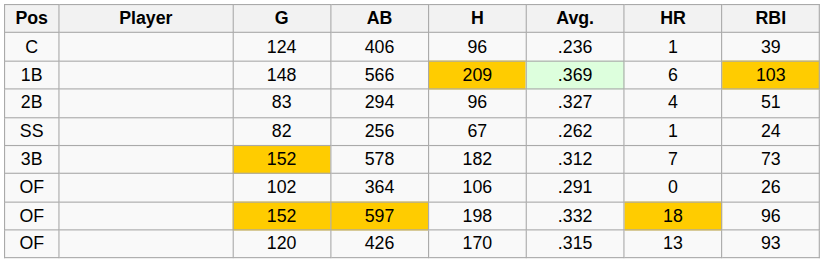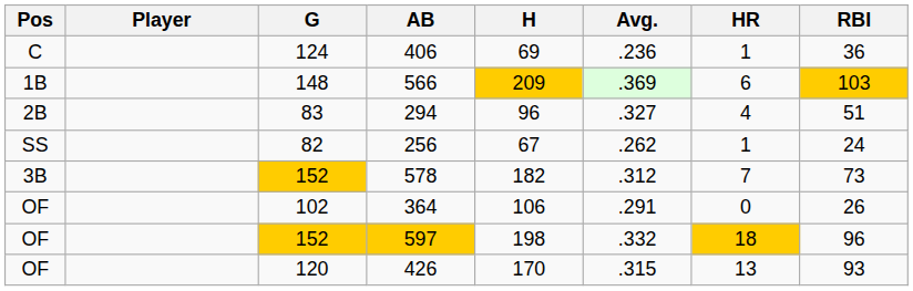406 | H: 96 -> 69
406 | RBI: 39 -> 36
